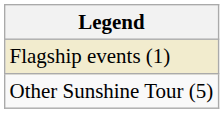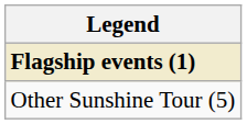row 2 | column 1: normal -> bold
